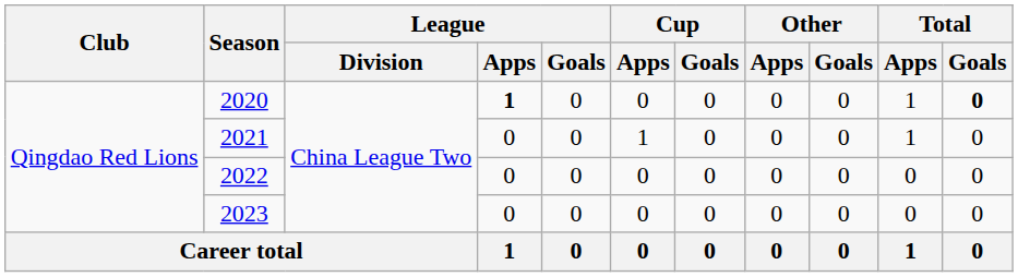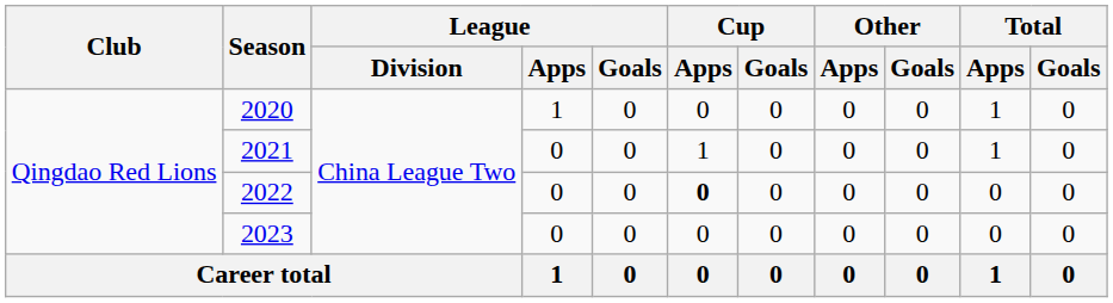2020 | League / Apps: bold -> normal
2020 | Total / Goals: bold -> normal
2022 | Cup / Apps: normal -> bold
